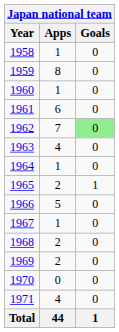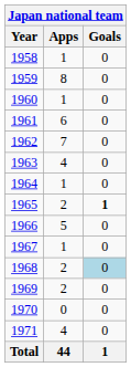1962 | Goals: lightgreen background -> no background
1965 | Goals: normal -> bold
1968 | Goals: no background -> lightblue background
